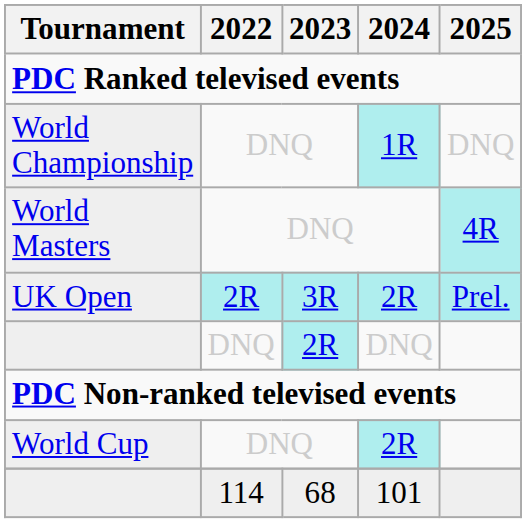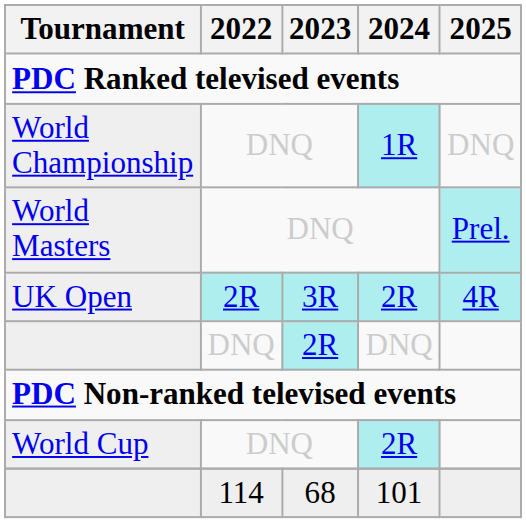World Masters | 2025: 4R -> Prel.
UK Open | 2025: Prel. -> 4R
